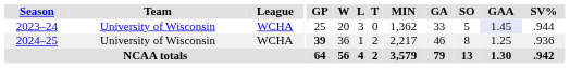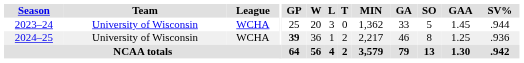2023–24 | GAA: lavender background -> no background
